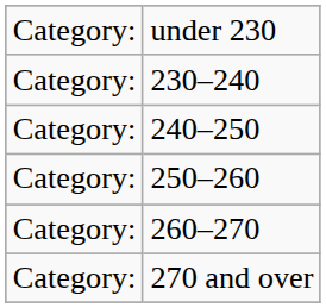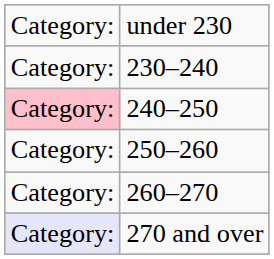240–250 | column 1: no background -> pink background
270 and over | column 1: no background -> lavender background
